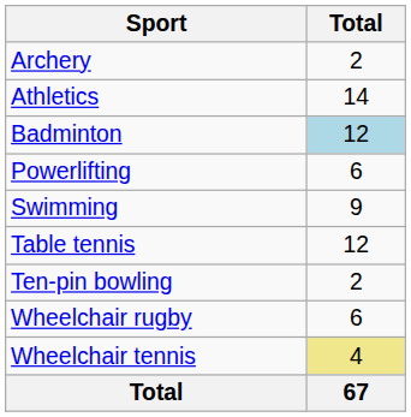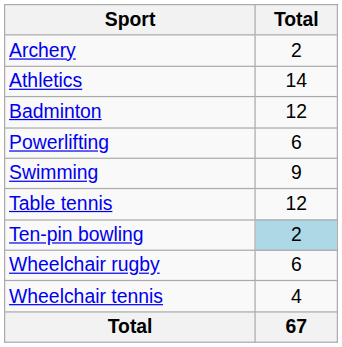Badminton | Total: lightblue background -> no background
Ten-pin bowling | Total: no background -> lightblue background
Wheelchair tennis | Total: khaki background -> no background
